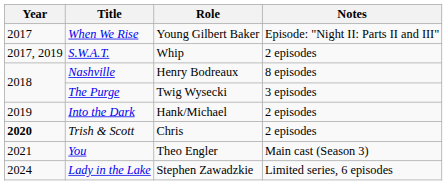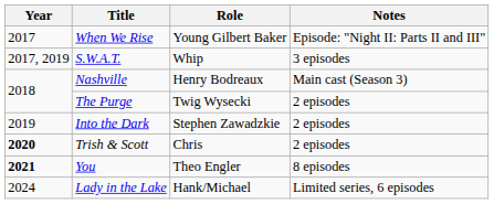S.W.A.T. | Notes: 2 episodes -> 3 episodes
Nashville | Notes: 8 episodes -> Main cast (Season 3)
The Purge | Notes: 3 episodes -> 2 episodes
Into the Dark | Role: Hank/Michael -> Stephen Zawadzkie
You | Year: normal -> bold
You | Notes: Main cast (Season 3) -> 8 episodes
Lady in the Lake | Role: Stephen Zawadzkie -> Hank/Michael
